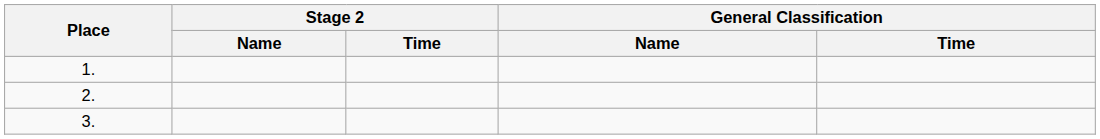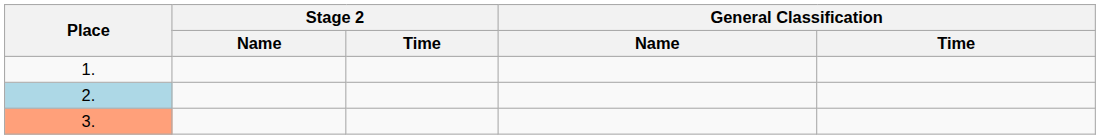2. | Place: no background -> lightblue background
3. | Place: no background -> lightsalmon background
